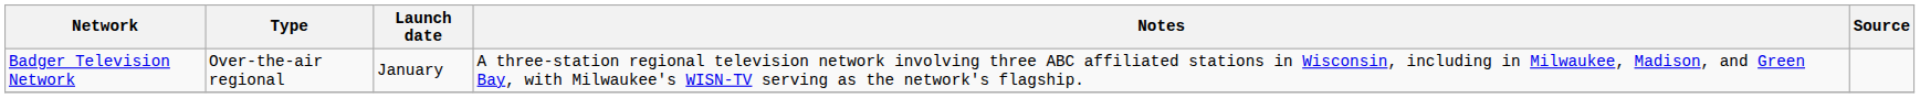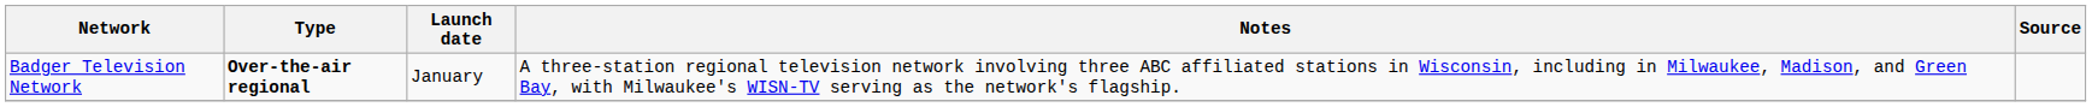Badger Television Network | Type: normal -> bold
